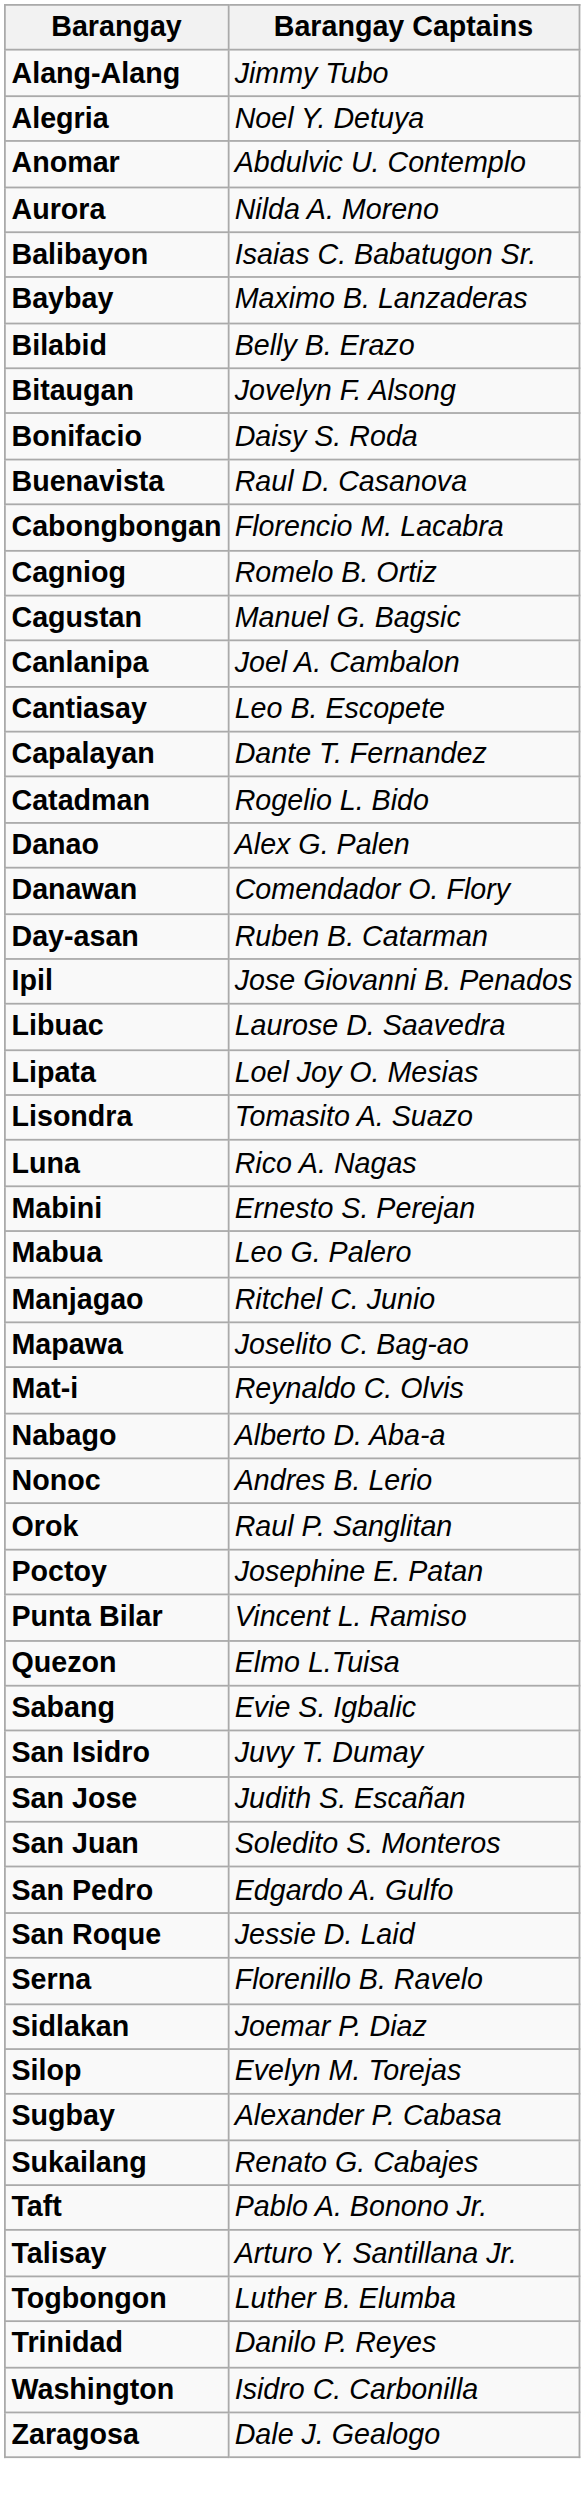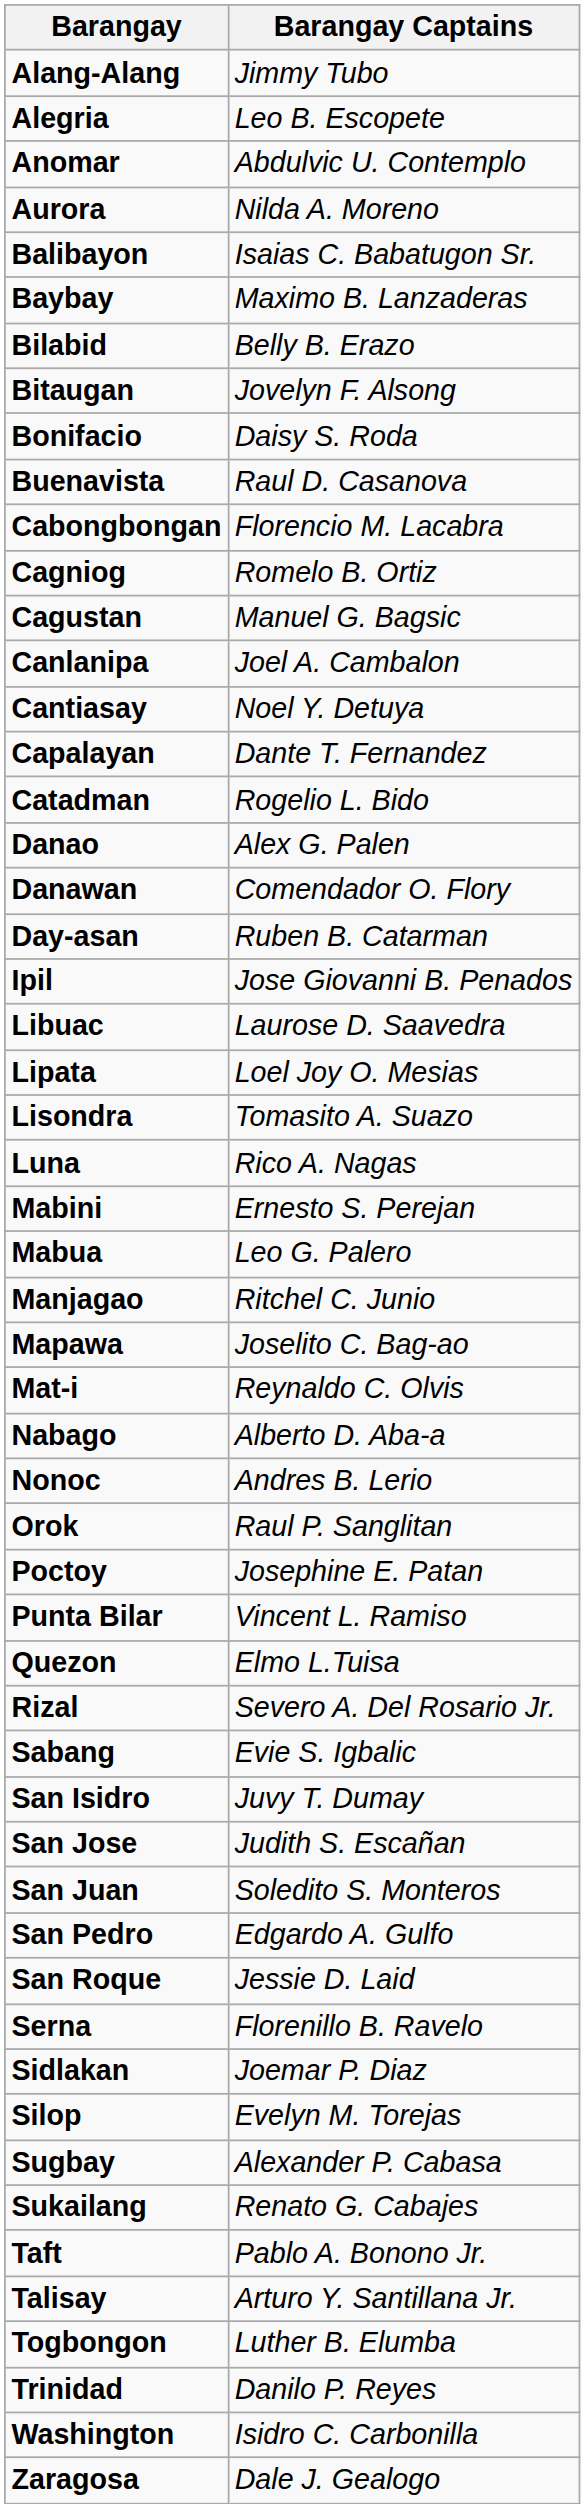Alegria | Barangay Captains: Noel Y. Detuya -> Leo B. Escopete
Cantiasay | Barangay Captains: Leo B. Escopete -> Noel Y. Detuya
+ row: Rizal | Severo A. Del Rosario Jr.
